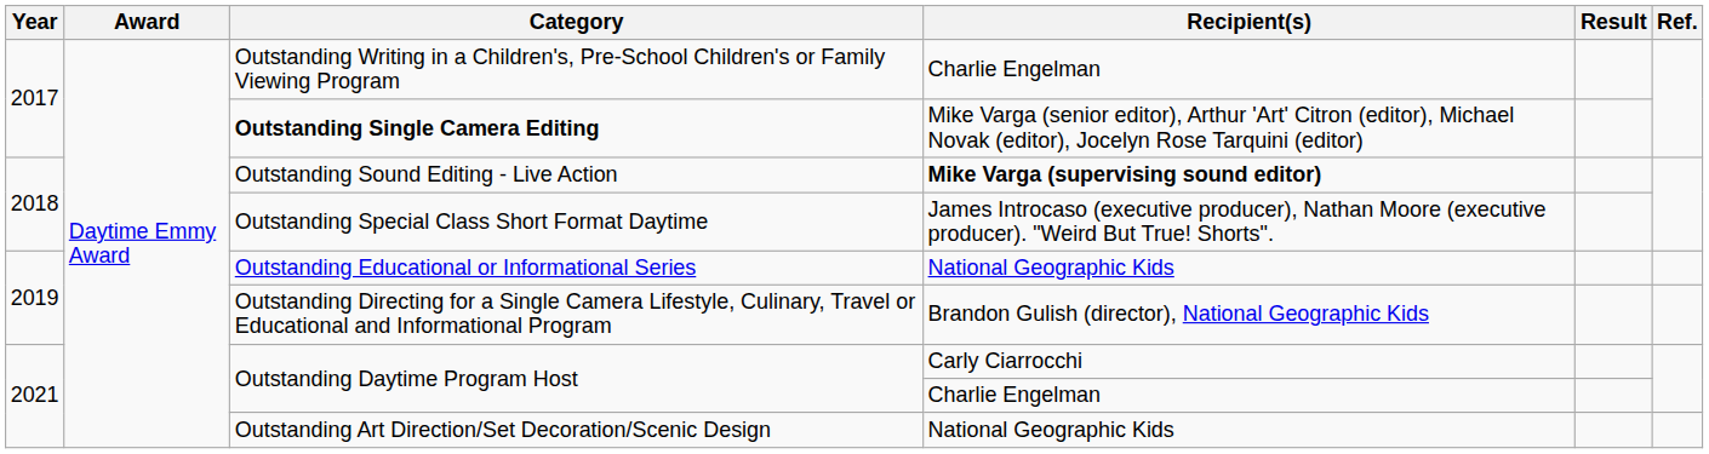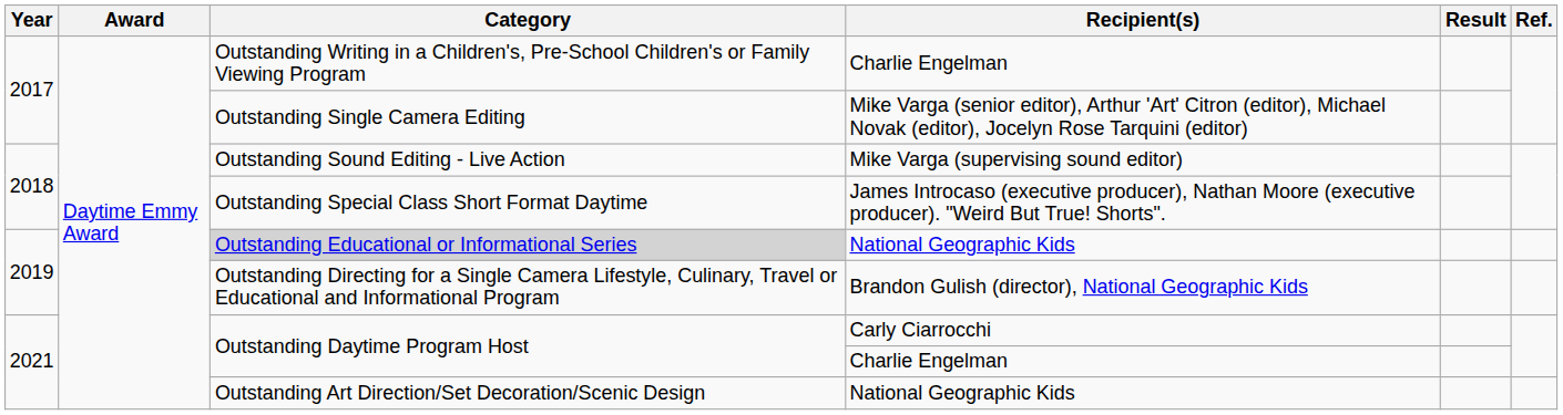Outstanding Single Camera Editing | Category: bold -> normal
Outstanding Sound Editing - Live Action | Recipient(s): bold -> normal
Outstanding Educational or Informational Series | Category: no background -> lightgrey background
